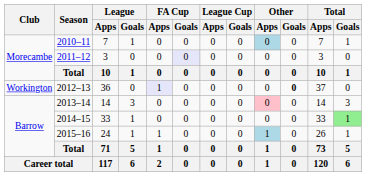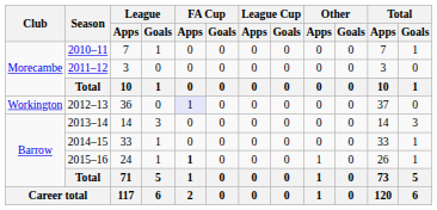2010–11 | Other / Apps: lightblue background -> no background
2011–12 | FA Cup / Goals: lavender background -> no background
2012–13 | Other / Goals: bold -> normal
2013–14 | Other / Apps: pink background -> no background
2014–15 | Total / Goals: lightgreen background -> no background
2015–16 | FA Cup / Apps: normal -> bold
2015–16 | Other / Apps: lightblue background -> no background
